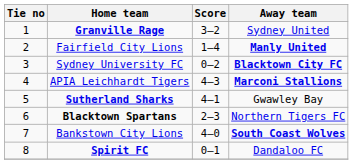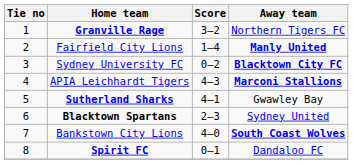Granville Rage | Away team: Sydney United -> Northern Tigers FC
Blacktown Spartans | Away team: Northern Tigers FC -> Sydney United
